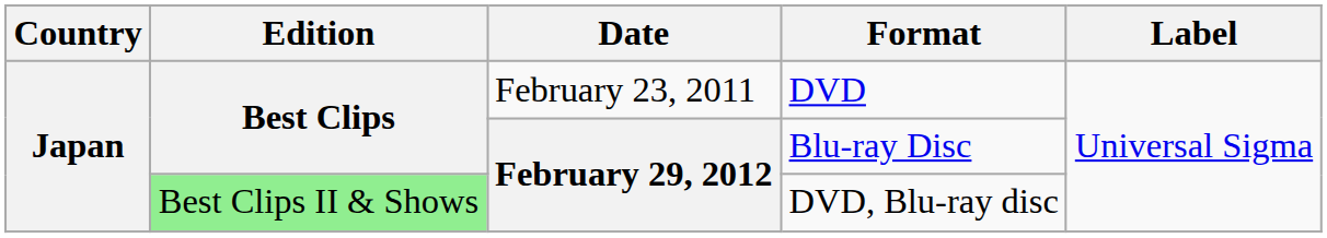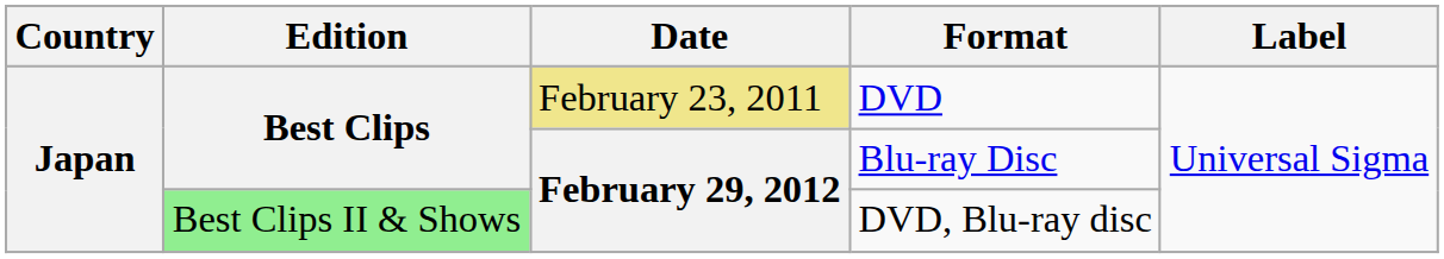DVD | Date: no background -> khaki background
